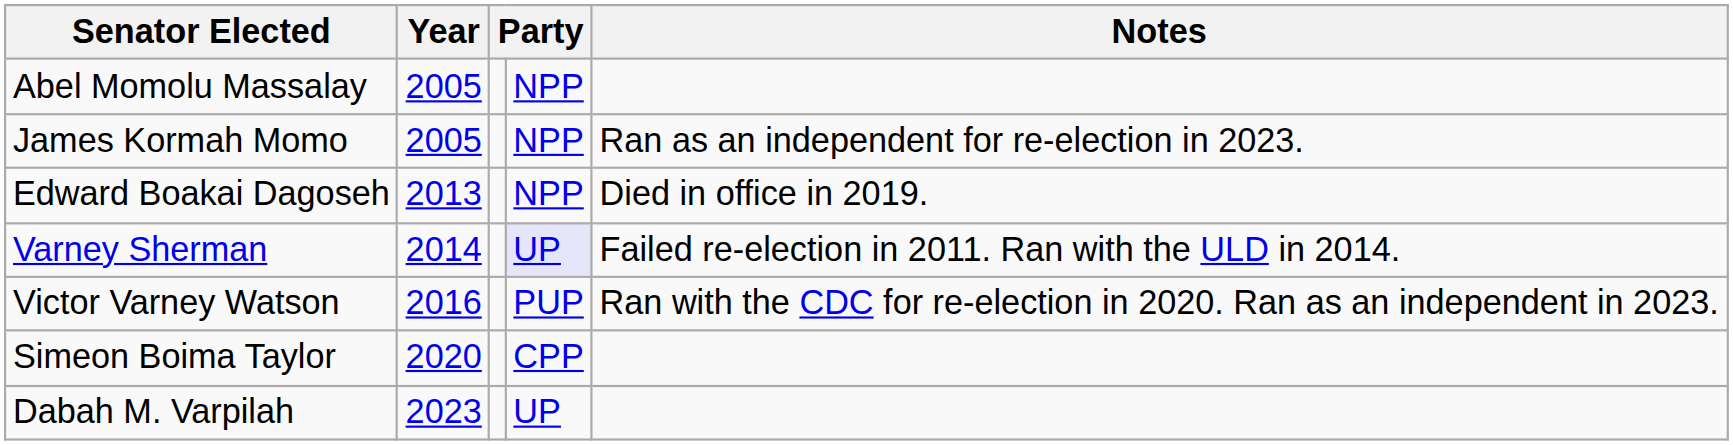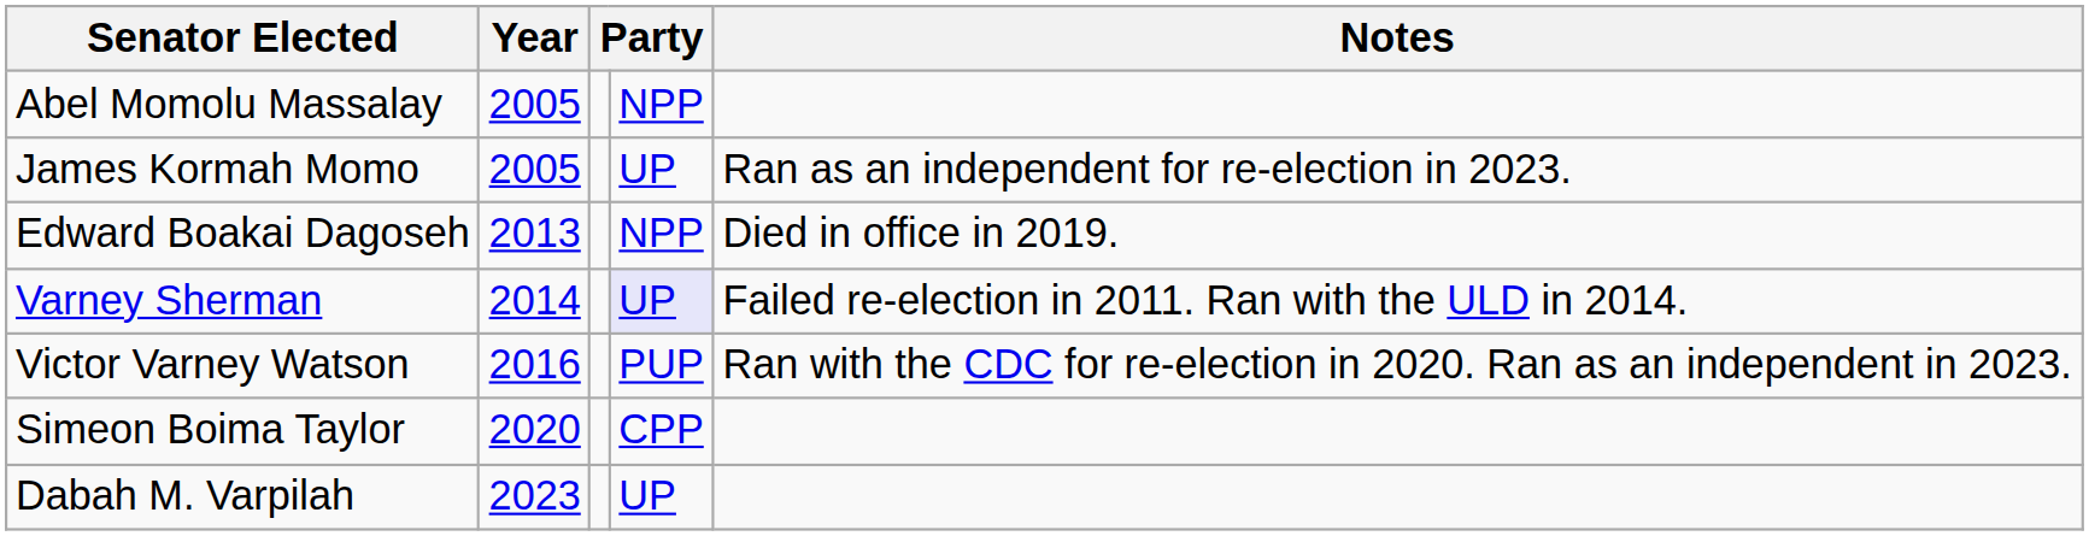James Kormah Momo | column 4: NPP -> UP
